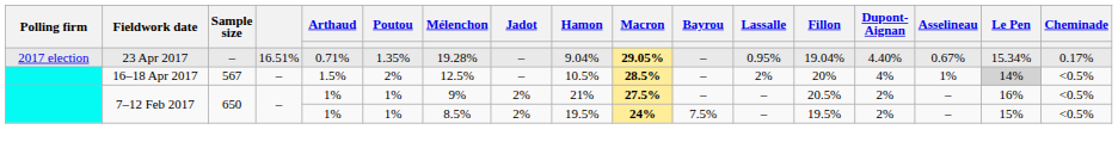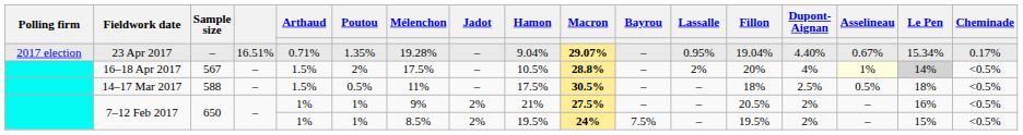23 Apr 2017 | Macron: 29.05% -> 29.07%
16–18 Apr 2017 | Mélenchon: 12.5% -> 17.5%
16–18 Apr 2017 | Macron: 28.5% -> 28.8%
16–18 Apr 2017 | Asselineau: no background -> lightyellow background
+ row: 14–17 Mar 2017 | 588 | – | 1.5% | 0.5% | 11% | – | 17.5% | 30.5% | – | – | 18% | 2.5% | 0.5% | 18% | <0.5%
